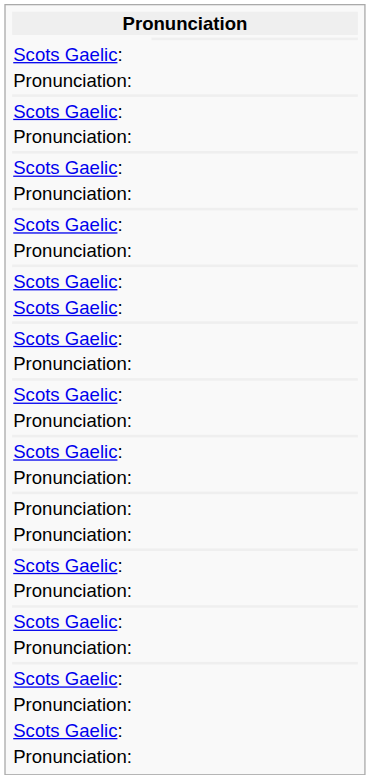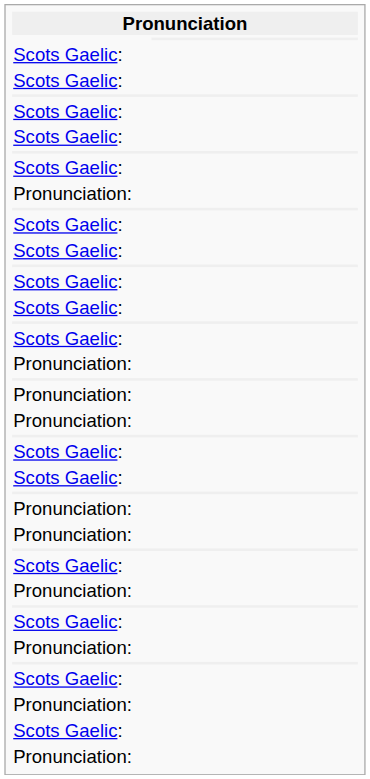row 3 | column 1: Pronunciation: -> Scots Gaelic:
row 5 | column 1: Pronunciation: -> Scots Gaelic:
row 9 | column 1: Pronunciation: -> Scots Gaelic:
row 14 | column 1: Scots Gaelic: -> Pronunciation:
row 17 | column 1: Pronunciation: -> Scots Gaelic:
